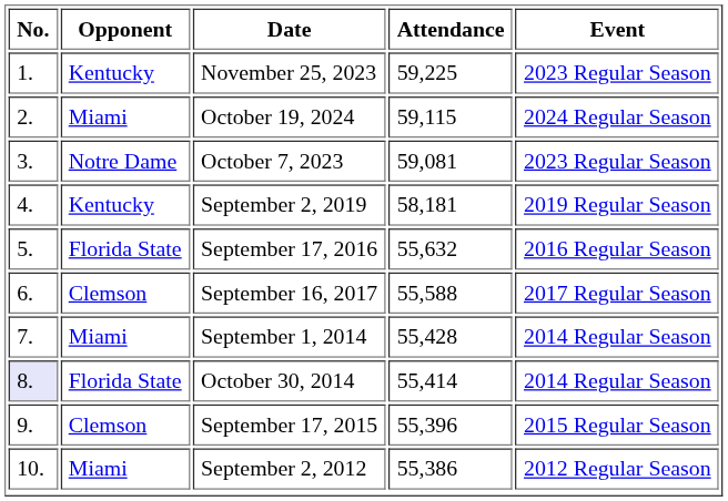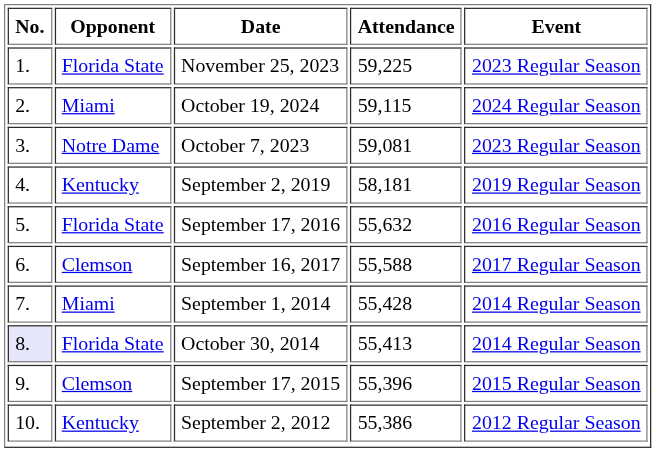November 25, 2023 | Opponent: Kentucky -> Florida State
October 30, 2014 | Attendance: 55,414 -> 55,413
September 2, 2012 | Opponent: Miami -> Kentucky
